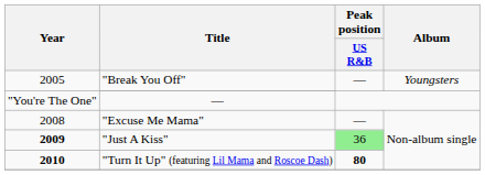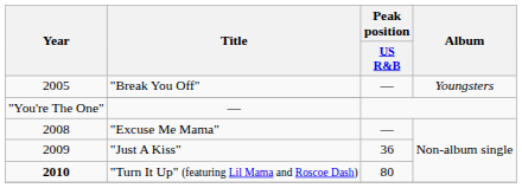"Just A Kiss" | Year: bold -> normal
"Just A Kiss" | Peak position / US R&B: lightgreen background -> no background
"Turn It Up" (featuring Lil Mama and Roscoe Dash) | Peak position / US R&B: bold -> normal
